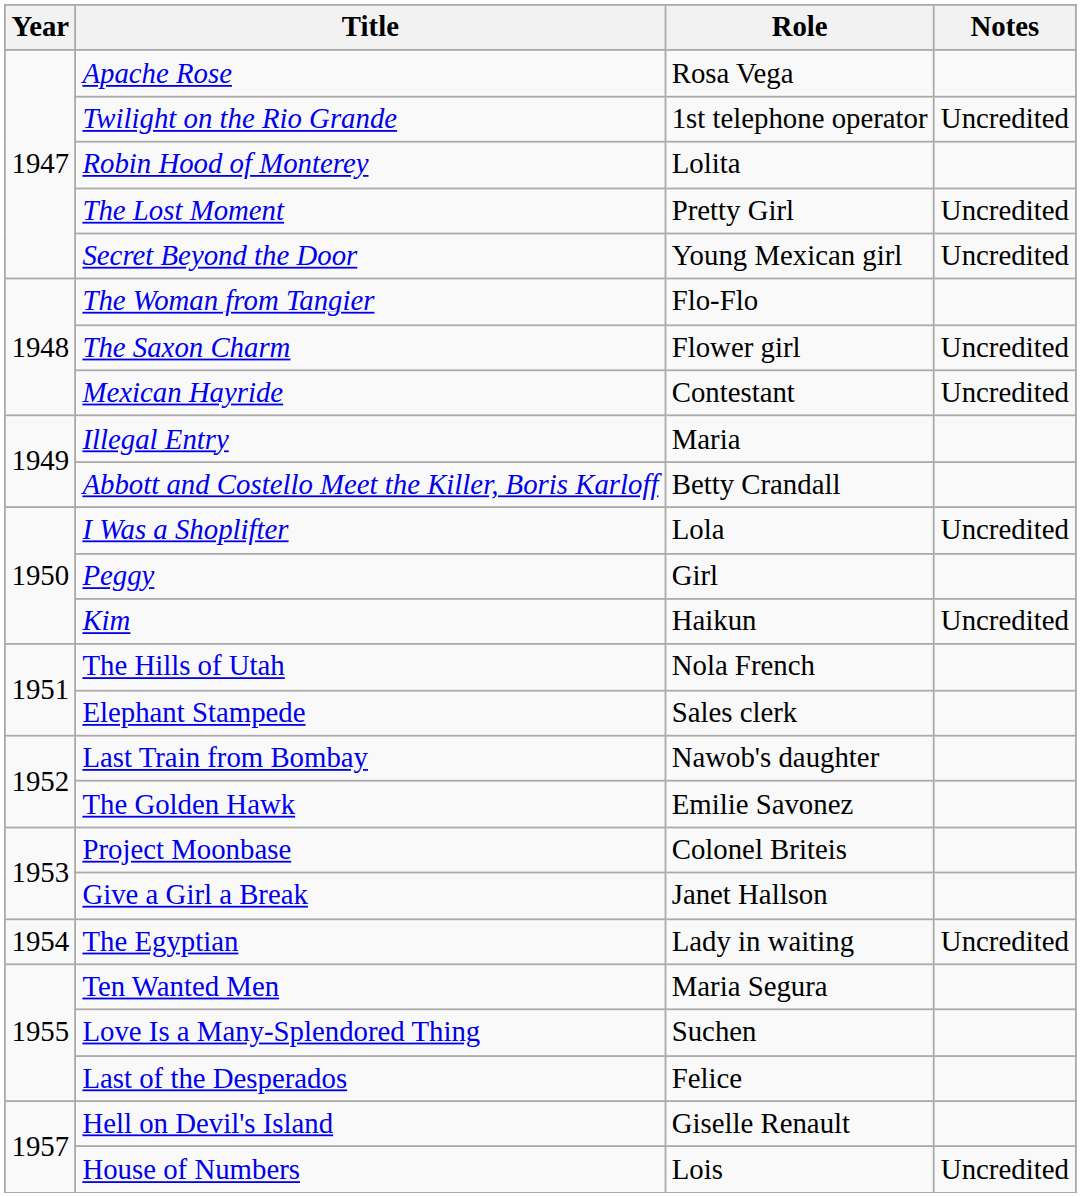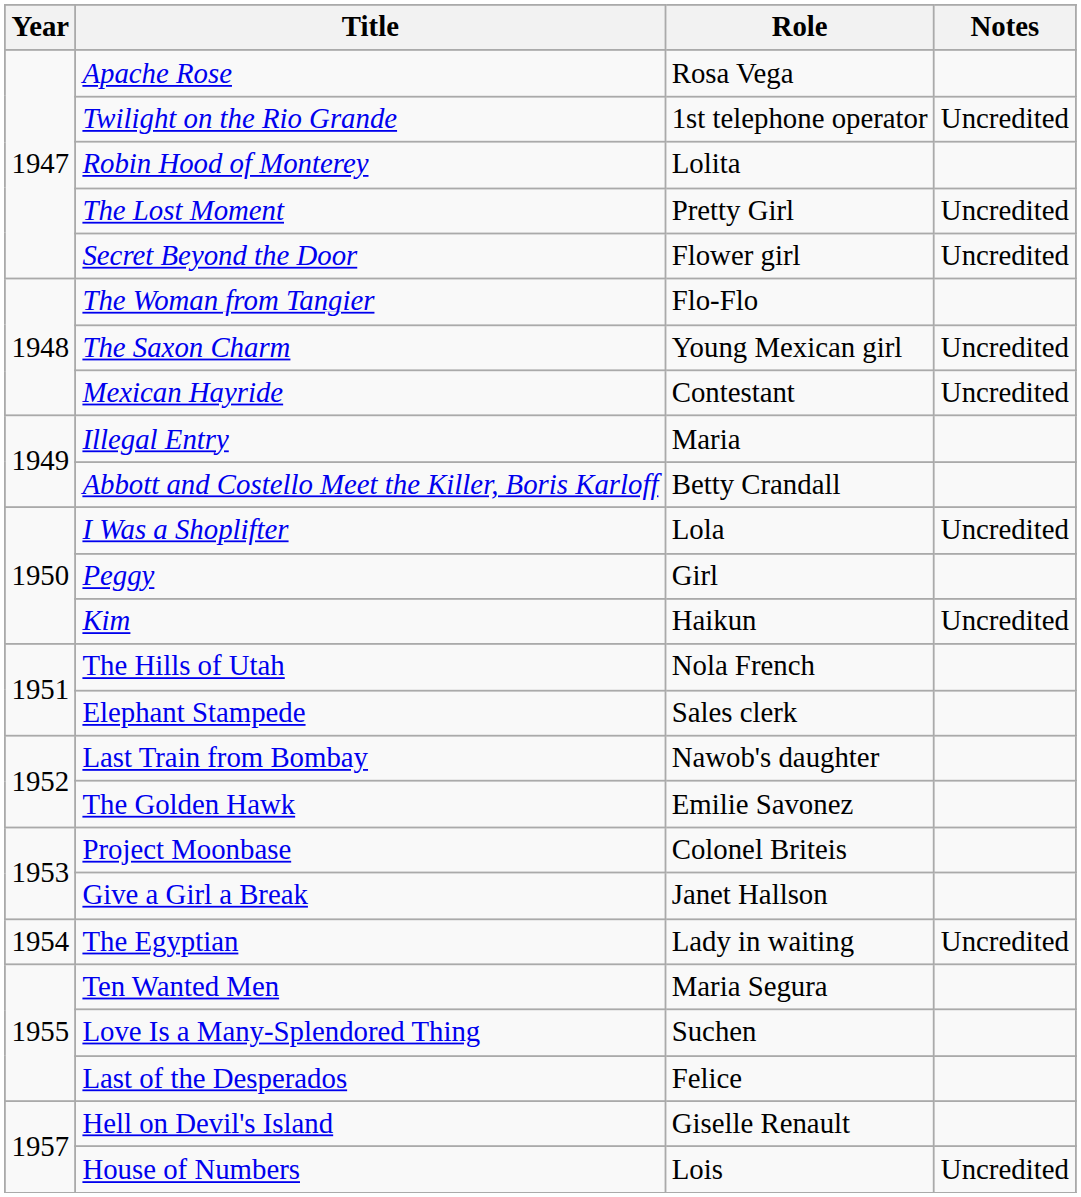Secret Beyond the Door | Role: Young Mexican girl -> Flower girl
The Saxon Charm | Role: Flower girl -> Young Mexican girl
